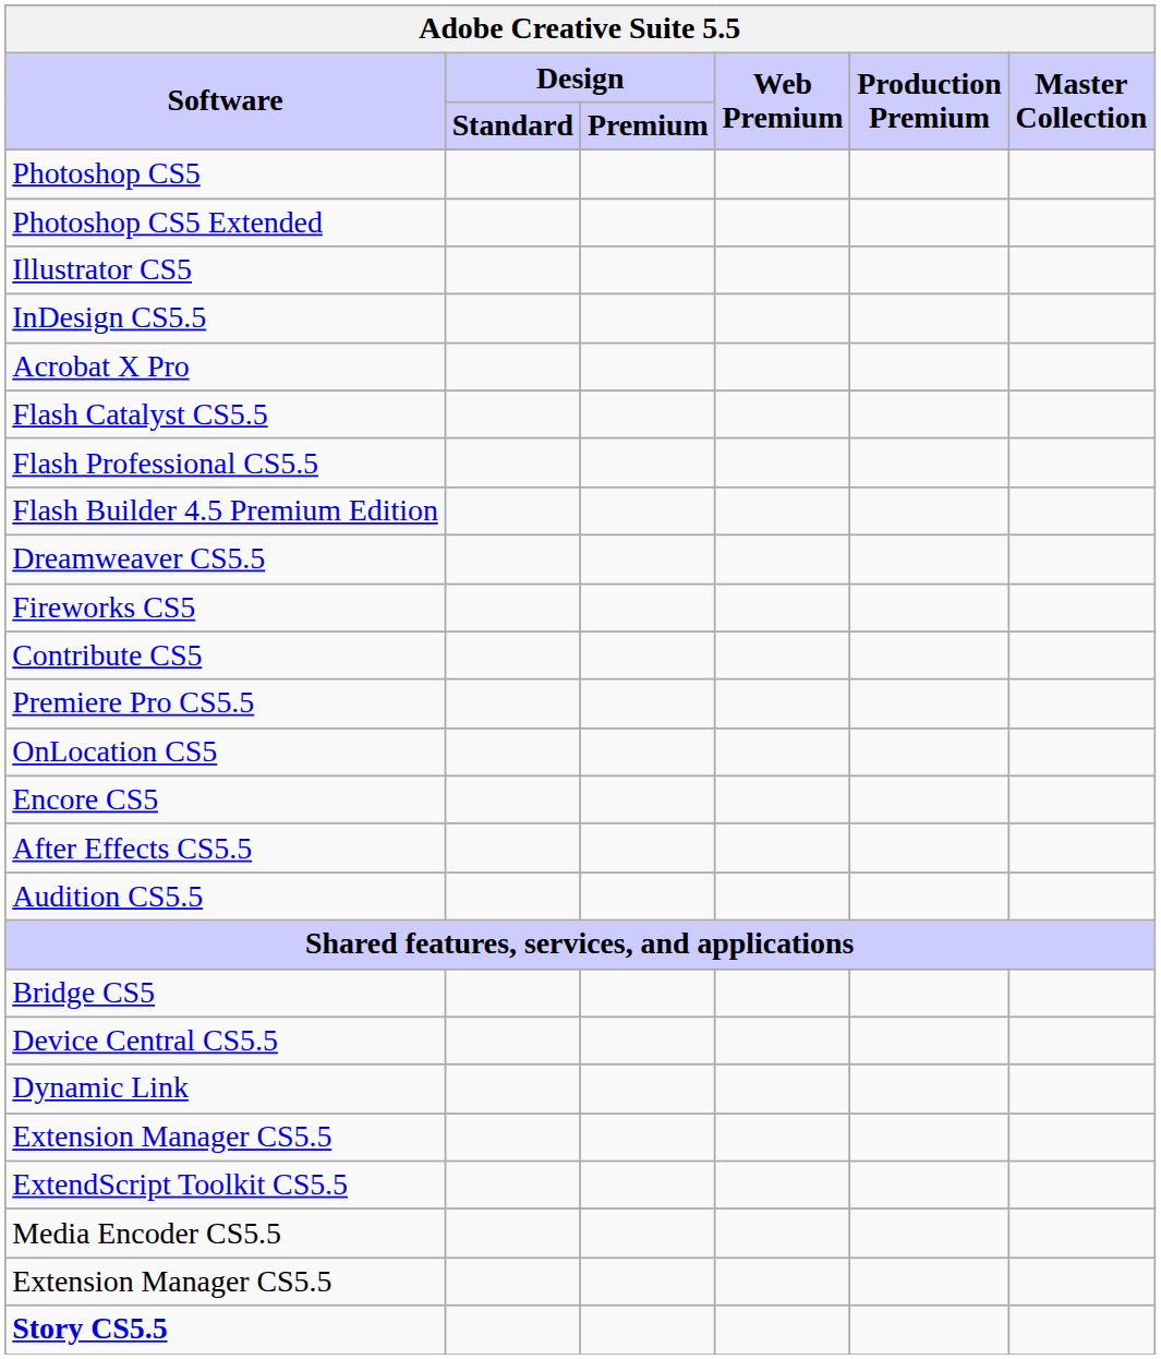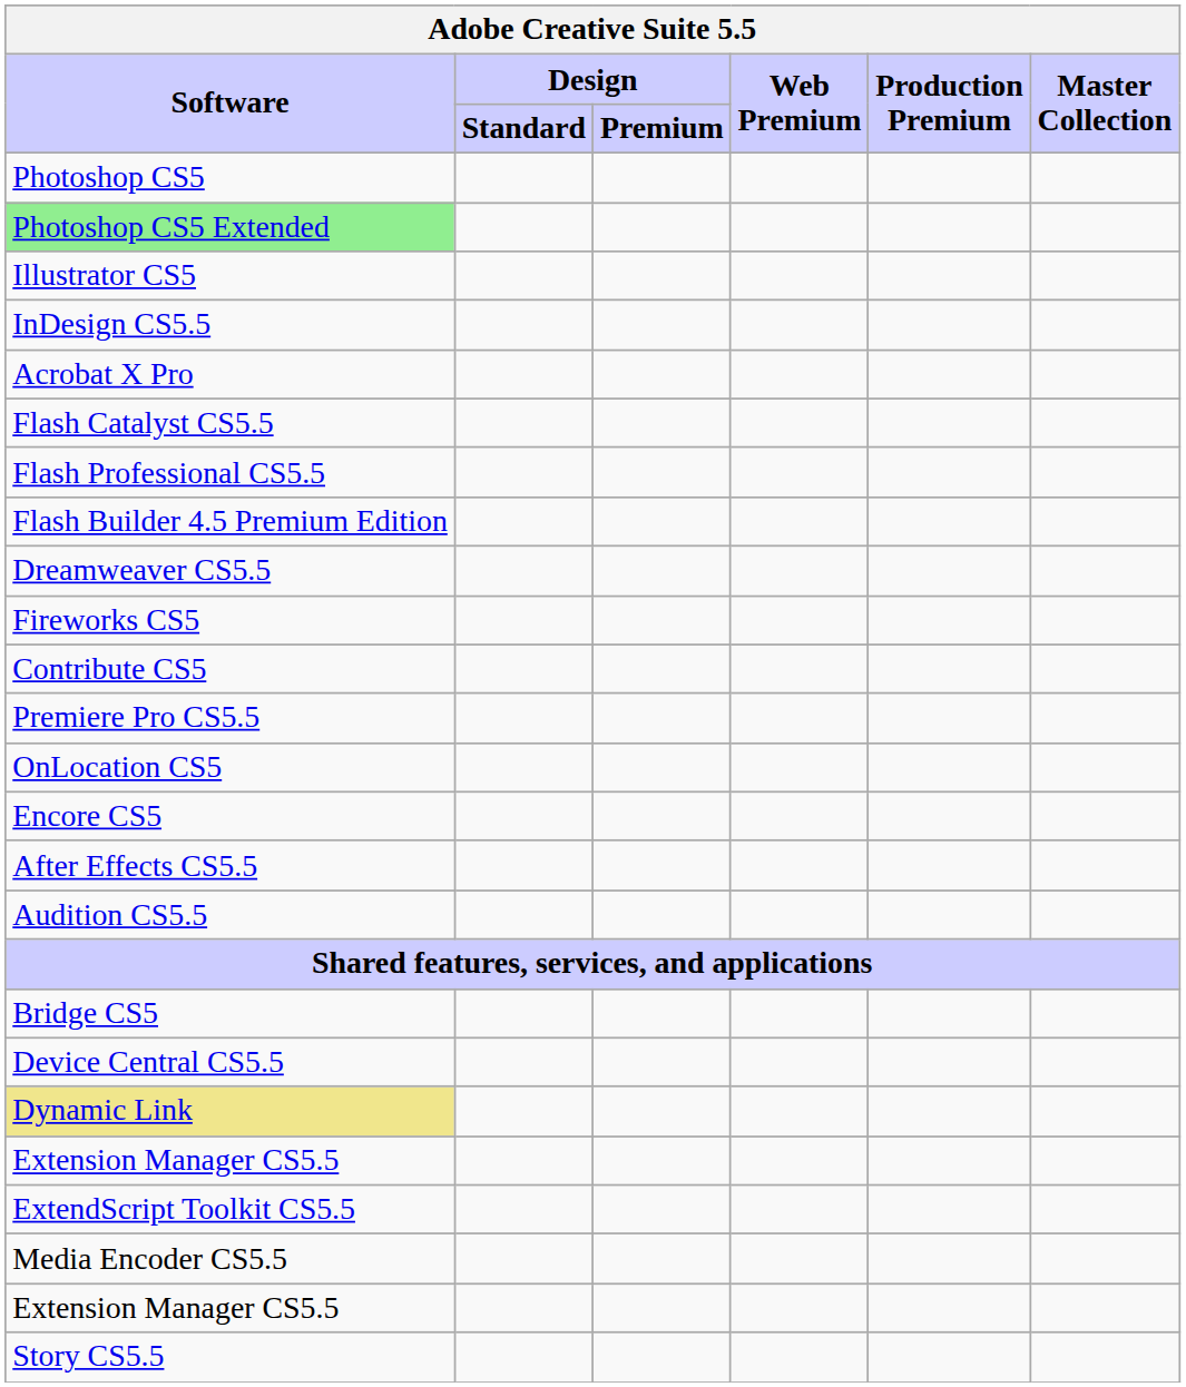Photoshop CS5 Extended | Software: no background -> lightgreen background
Dynamic Link | Software: no background -> khaki background
Story CS5.5 | Software: bold -> normal
